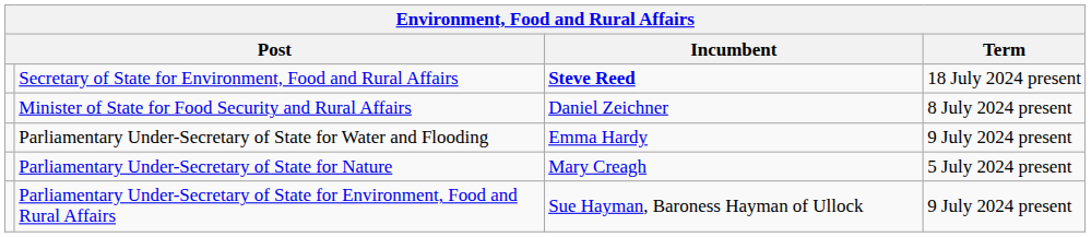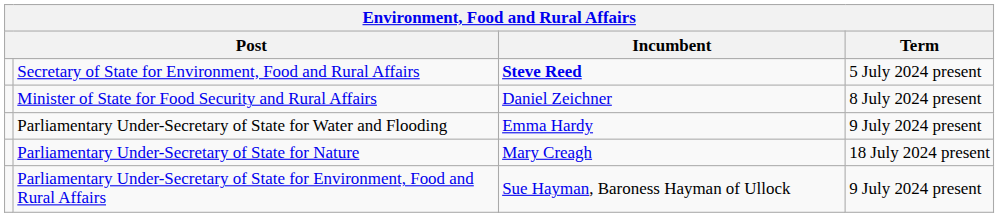Secretary of State for Environment, Food and Rural Affairs | Term: 18 July 2024 present -> 5 July 2024 present
Parliamentary Under-Secretary of State for Nature | Term: 5 July 2024 present -> 18 July 2024 present
